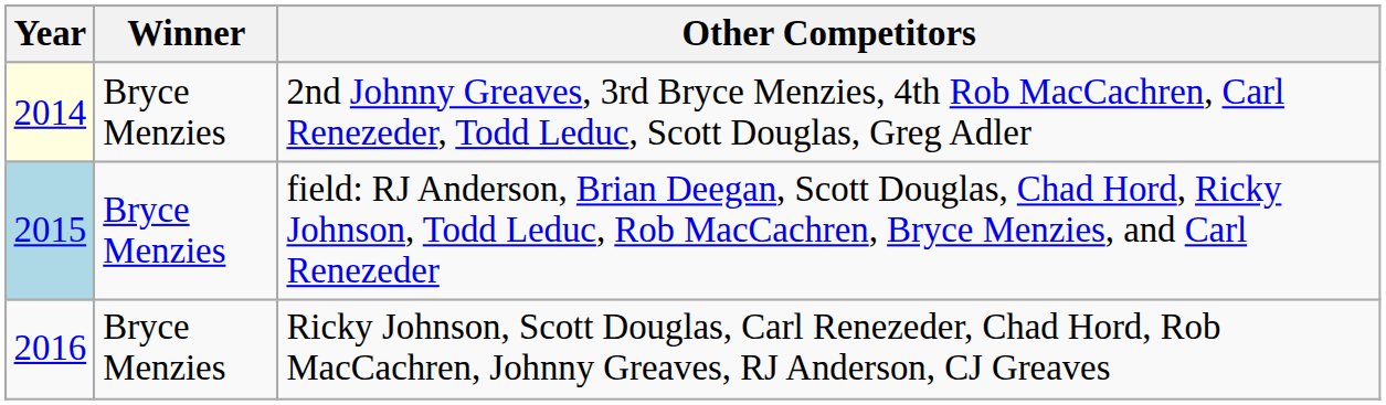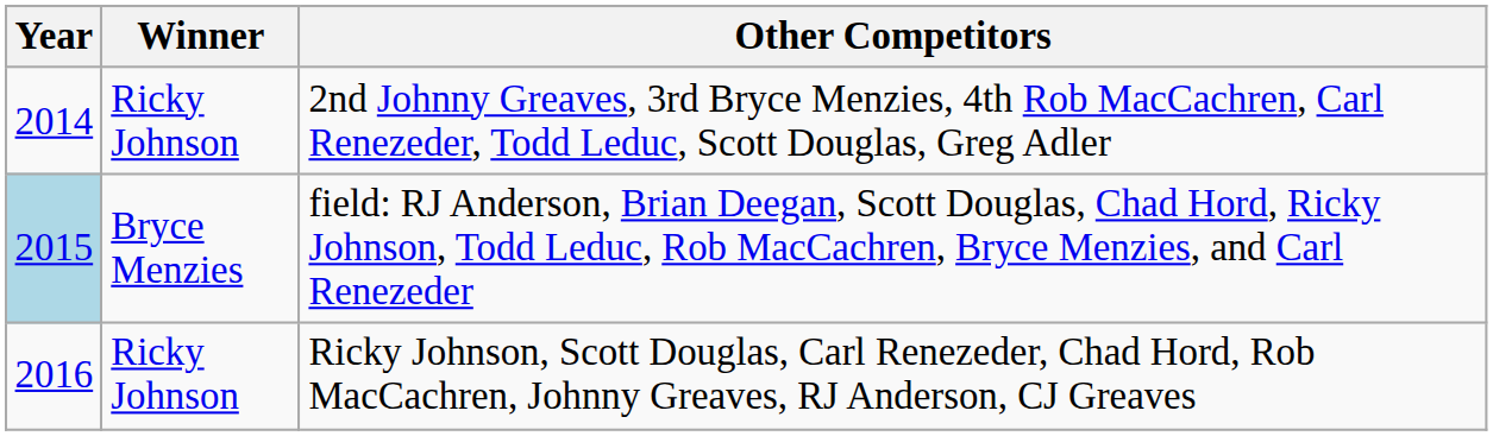row 2 | Year: lightyellow background -> no background
row 2 | Winner: Bryce Menzies -> Ricky Johnson
row 4 | Winner: Bryce Menzies -> Ricky Johnson
